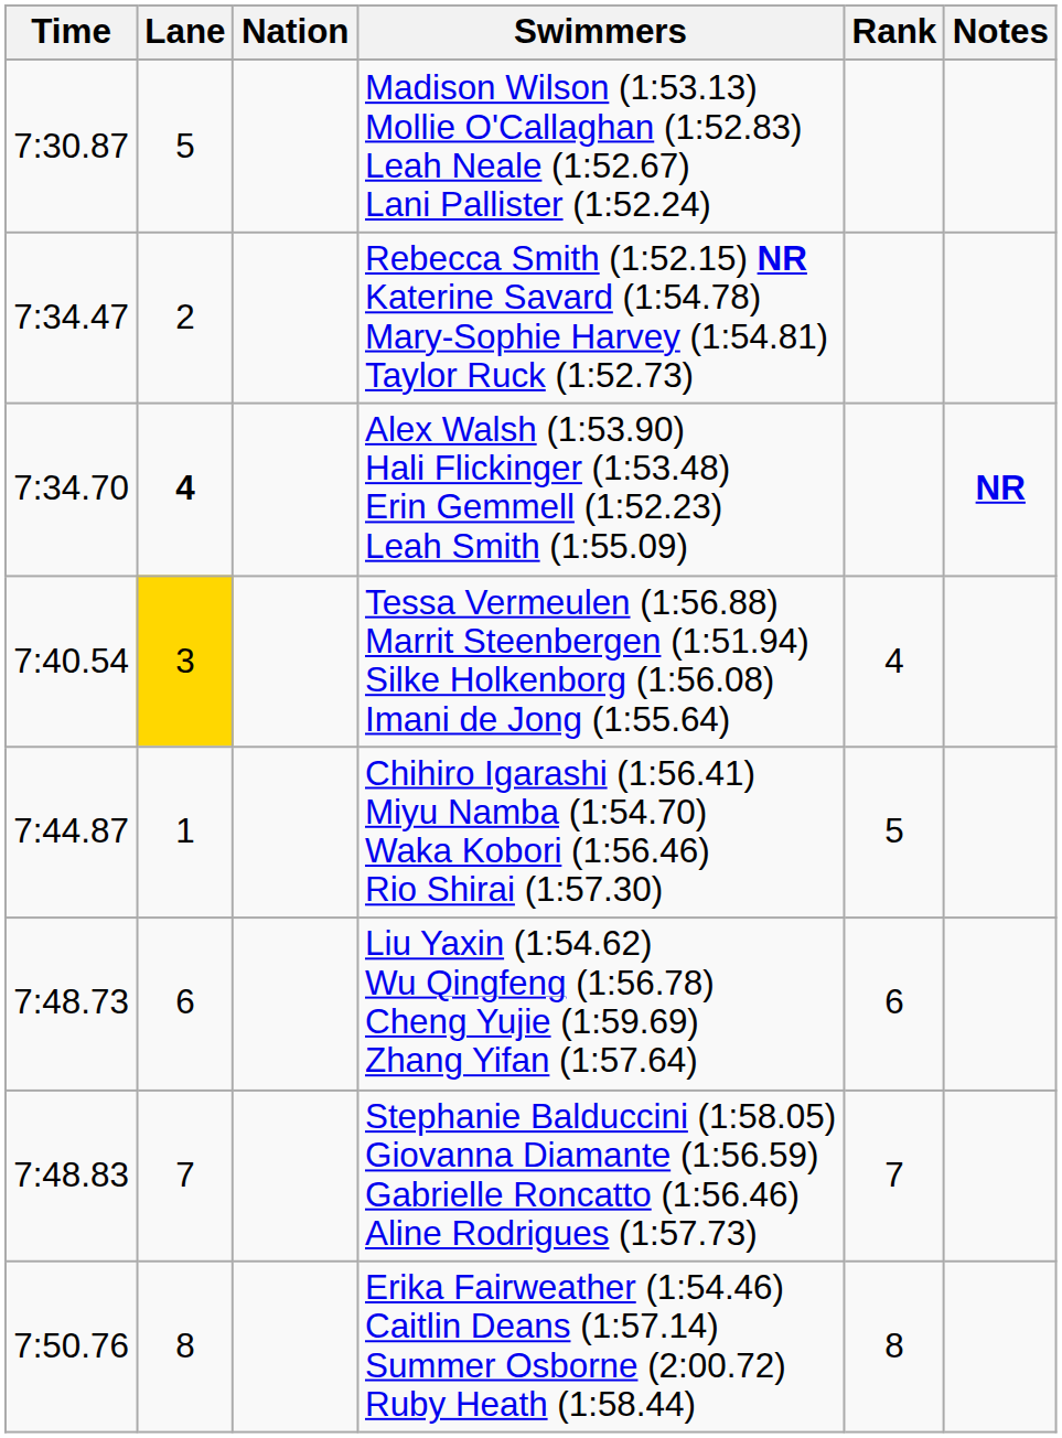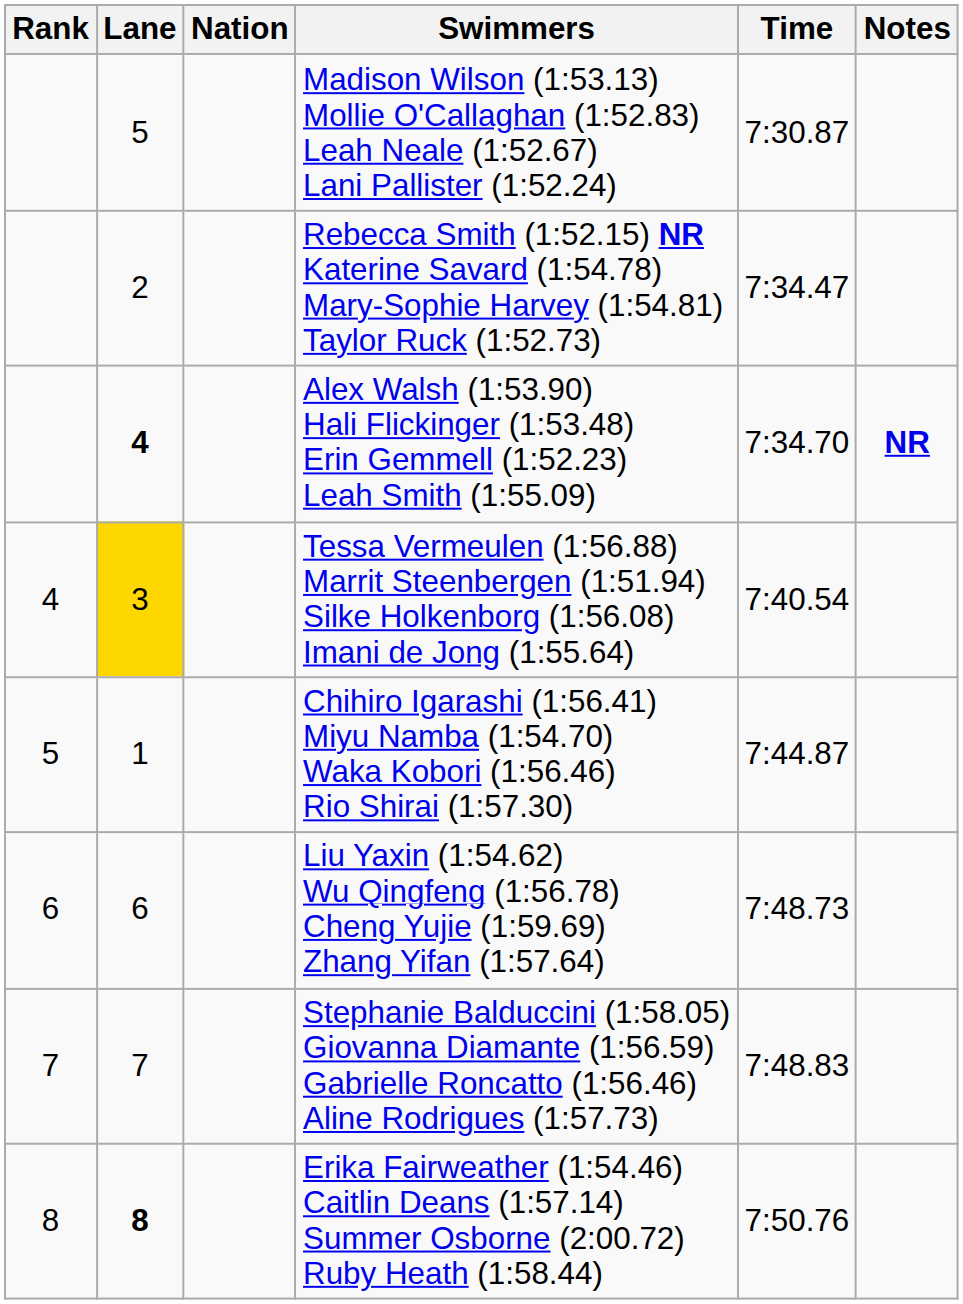columns swapped: Rank <-> Time
row 9 | Lane: normal -> bold
